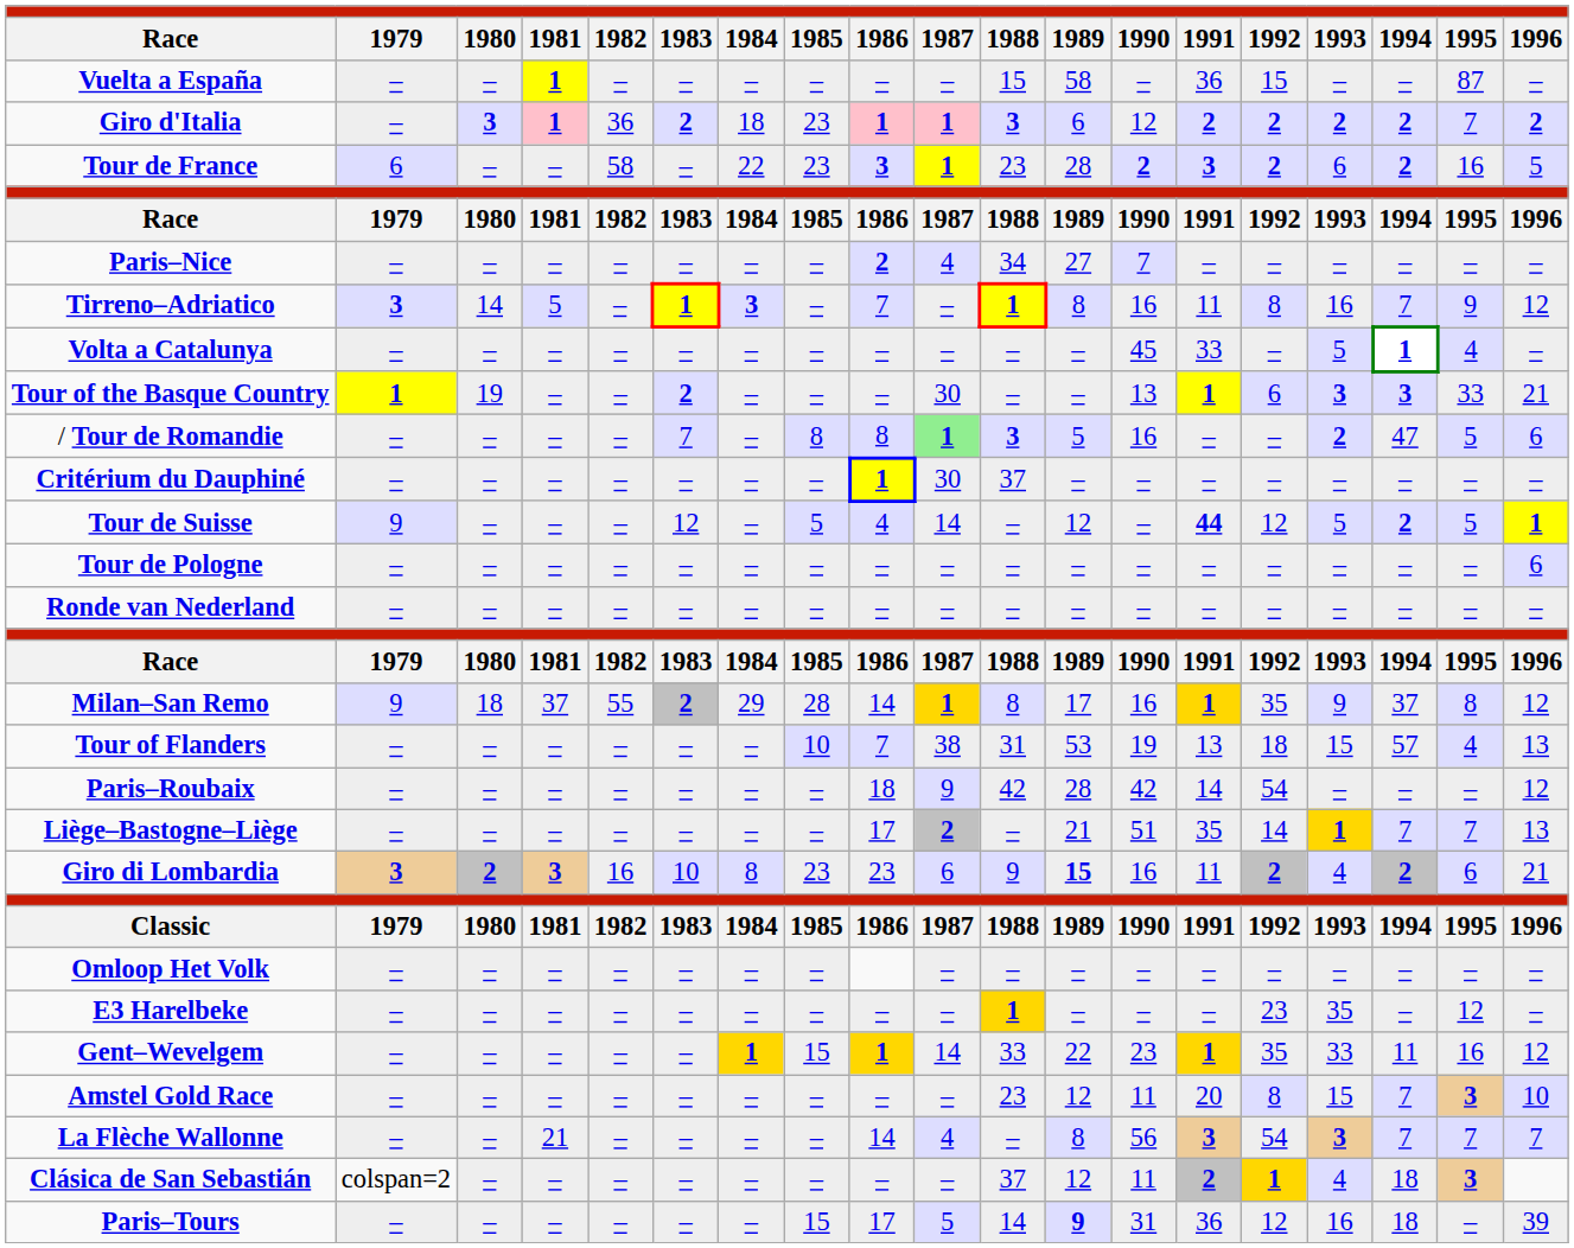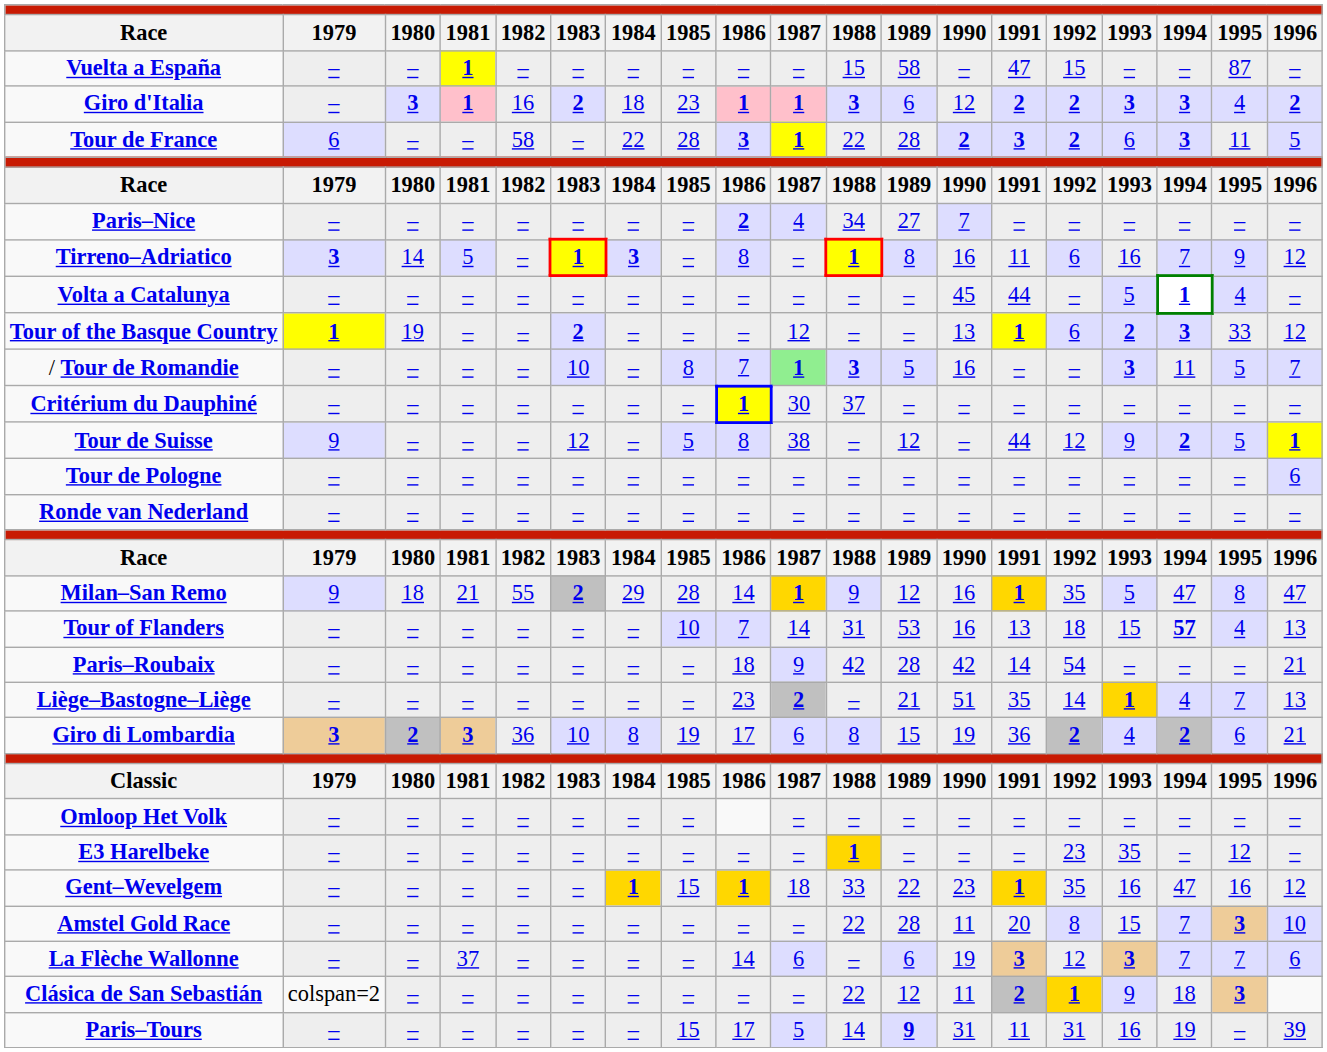Vuelta a España | column 14: 36 -> 47
Giro d'Italia | column 5: 36 -> 16
Giro d'Italia | column 16: 2 -> 3
Giro d'Italia | column 17: 2 -> 3
Giro d'Italia | column 18: 7 -> 4
Tour de France | column 8: 23 -> 28
Tour de France | column 11: 23 -> 22
Tour de France | column 17: 2 -> 3
Tour de France | column 18: 16 -> 11
Tirreno–Adriatico | column 9: 7 -> 8
Tirreno–Adriatico | column 15: 8 -> 6
Volta a Catalunya | column 14: 33 -> 44
Tour of the Basque Country | column 10: 30 -> 12
Tour of the Basque Country | column 16: 3 -> 2
Tour of the Basque Country | column 19: 21 -> 12
/ Tour de Romandie | column 6: 7 -> 10
/ Tour de Romandie | column 9: 8 -> 7
/ Tour de Romandie | column 16: 2 -> 3
/ Tour de Romandie | column 17: 47 -> 11
/ Tour de Romandie | column 19: 6 -> 7
Tour de Suisse | column 9: 4 -> 8
Tour de Suisse | column 10: 14 -> 38
Tour de Suisse | column 14: bold -> normal
Tour de Suisse | column 16: 5 -> 9
Milan–San Remo | column 4: 37 -> 21
Milan–San Remo | column 11: 8 -> 9
Milan–San Remo | column 12: 17 -> 12
Milan–San Remo | column 16: 9 -> 5
Milan–San Remo | column 17: 37 -> 47
Milan–San Remo | column 19: 12 -> 47
Tour of Flanders | column 10: 38 -> 14
Tour of Flanders | column 13: 19 -> 16
Tour of Flanders | column 17: normal -> bold
Paris–Roubaix | column 19: 12 -> 21
Liège–Bastogne–Liège | column 9: 17 -> 23
Liège–Bastogne–Liège | column 17: 7 -> 4
Giro di Lombardia | column 5: 16 -> 36
Giro di Lombardia | column 8: 23 -> 19
Giro di Lombardia | column 9: 23 -> 17
Giro di Lombardia | column 11: 9 -> 8
Giro di Lombardia | column 12: bold -> normal
Giro di Lombardia | column 13: 16 -> 19
Giro di Lombardia | column 14: 11 -> 36
Gent–Wevelgem | column 10: 14 -> 18
Gent–Wevelgem | column 16: 33 -> 16
Gent–Wevelgem | column 17: 11 -> 47
Amstel Gold Race | column 11: 23 -> 22
Amstel Gold Race | column 12: 12 -> 28
La Flèche Wallonne | column 4: 21 -> 37
La Flèche Wallonne | column 10: 4 -> 6
La Flèche Wallonne | column 12: 8 -> 6
La Flèche Wallonne | column 13: 56 -> 19
La Flèche Wallonne | column 15: 54 -> 12
La Flèche Wallonne | column 19: 7 -> 6
Clásica de San Sebastián | column 11: 37 -> 22
Clásica de San Sebastián | column 16: 4 -> 9
Paris–Tours | column 14: 36 -> 11
Paris–Tours | column 15: 12 -> 31
Paris–Tours | column 17: 18 -> 19
